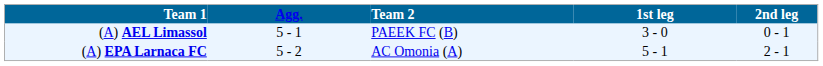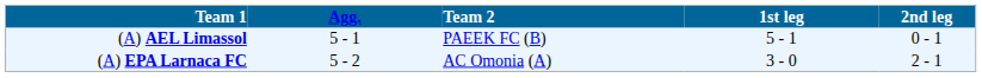(A) AEL Limassol | 1st leg: 3 - 0 -> 5 - 1
(A) EPA Larnaca FC | 1st leg: 5 - 1 -> 3 - 0
